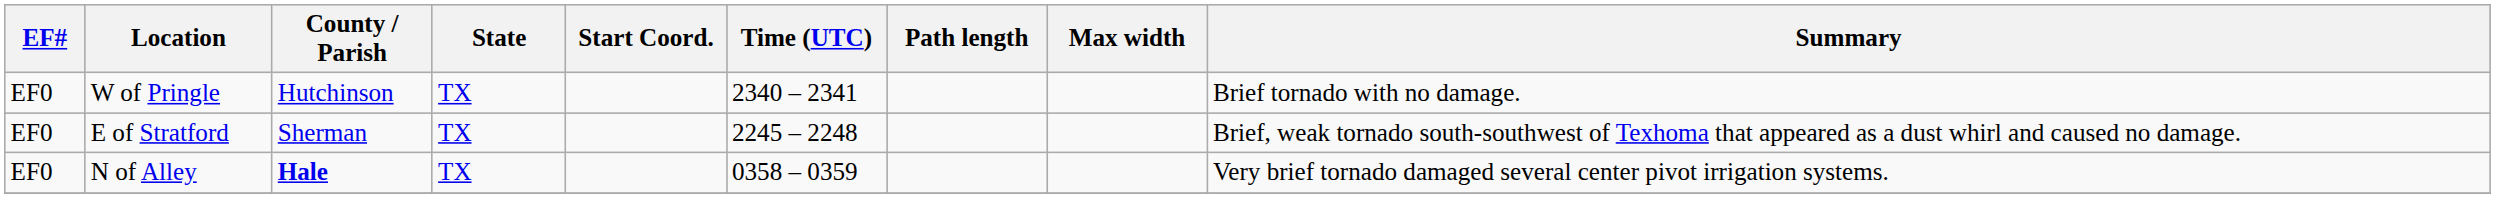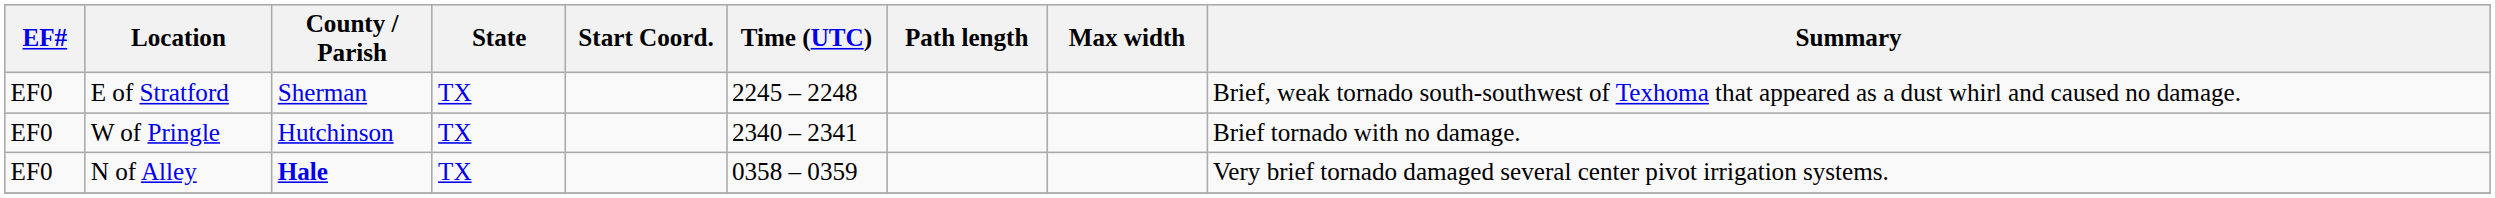rows swapped: E of Stratford <-> W of Pringle
